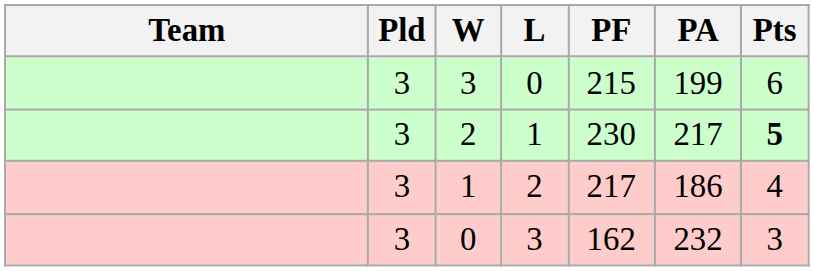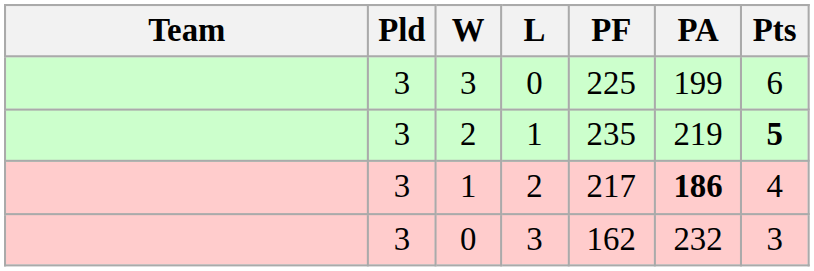row 2 | PF: 215 -> 225
row 3 | PF: 230 -> 235
row 3 | PA: 217 -> 219
row 4 | PA: normal -> bold
